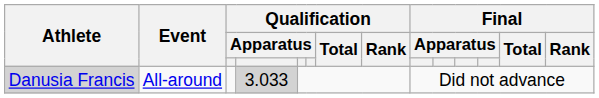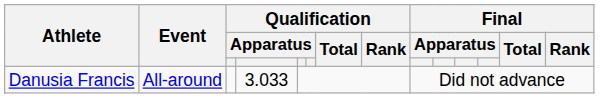row 4 | Athlete: lightgrey background -> no background
row 4 | column 4: lightgrey background -> no background
